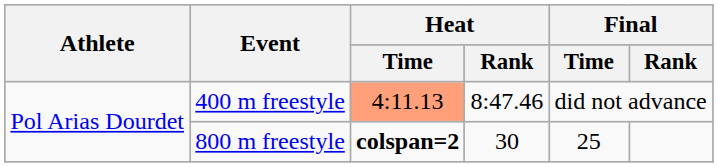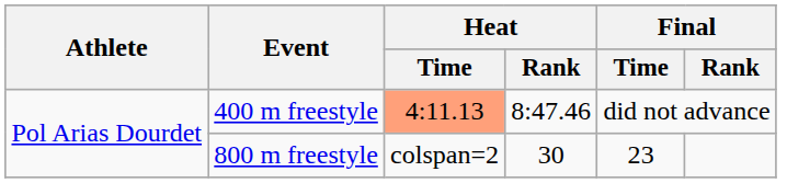800 m freestyle | Heat / Time: bold -> normal
800 m freestyle | Final / Time: 25 -> 23
